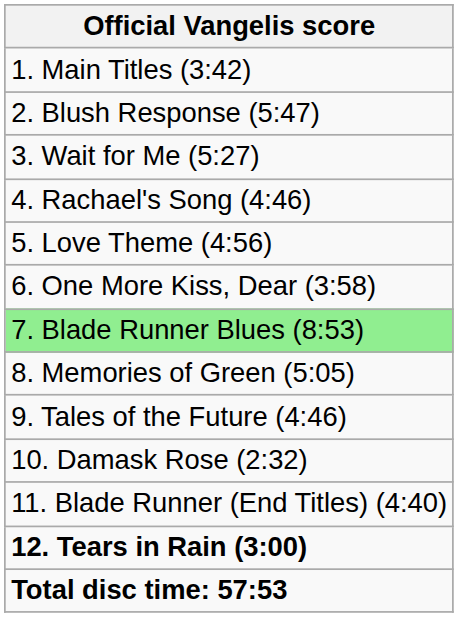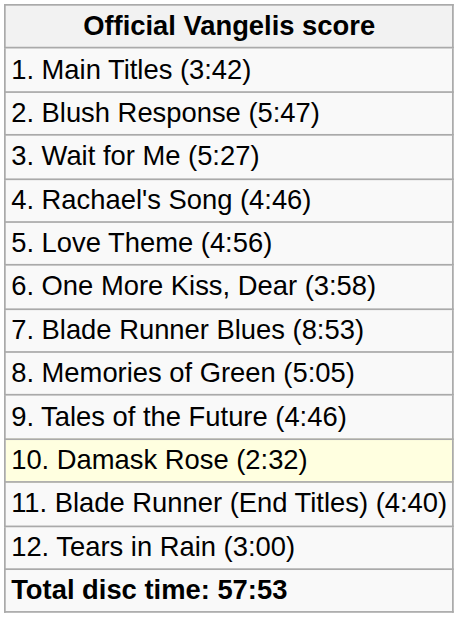row 8 | column 1: lightgreen background -> no background
row 11 | column 1: no background -> lightyellow background
row 13 | column 1: bold -> normal
